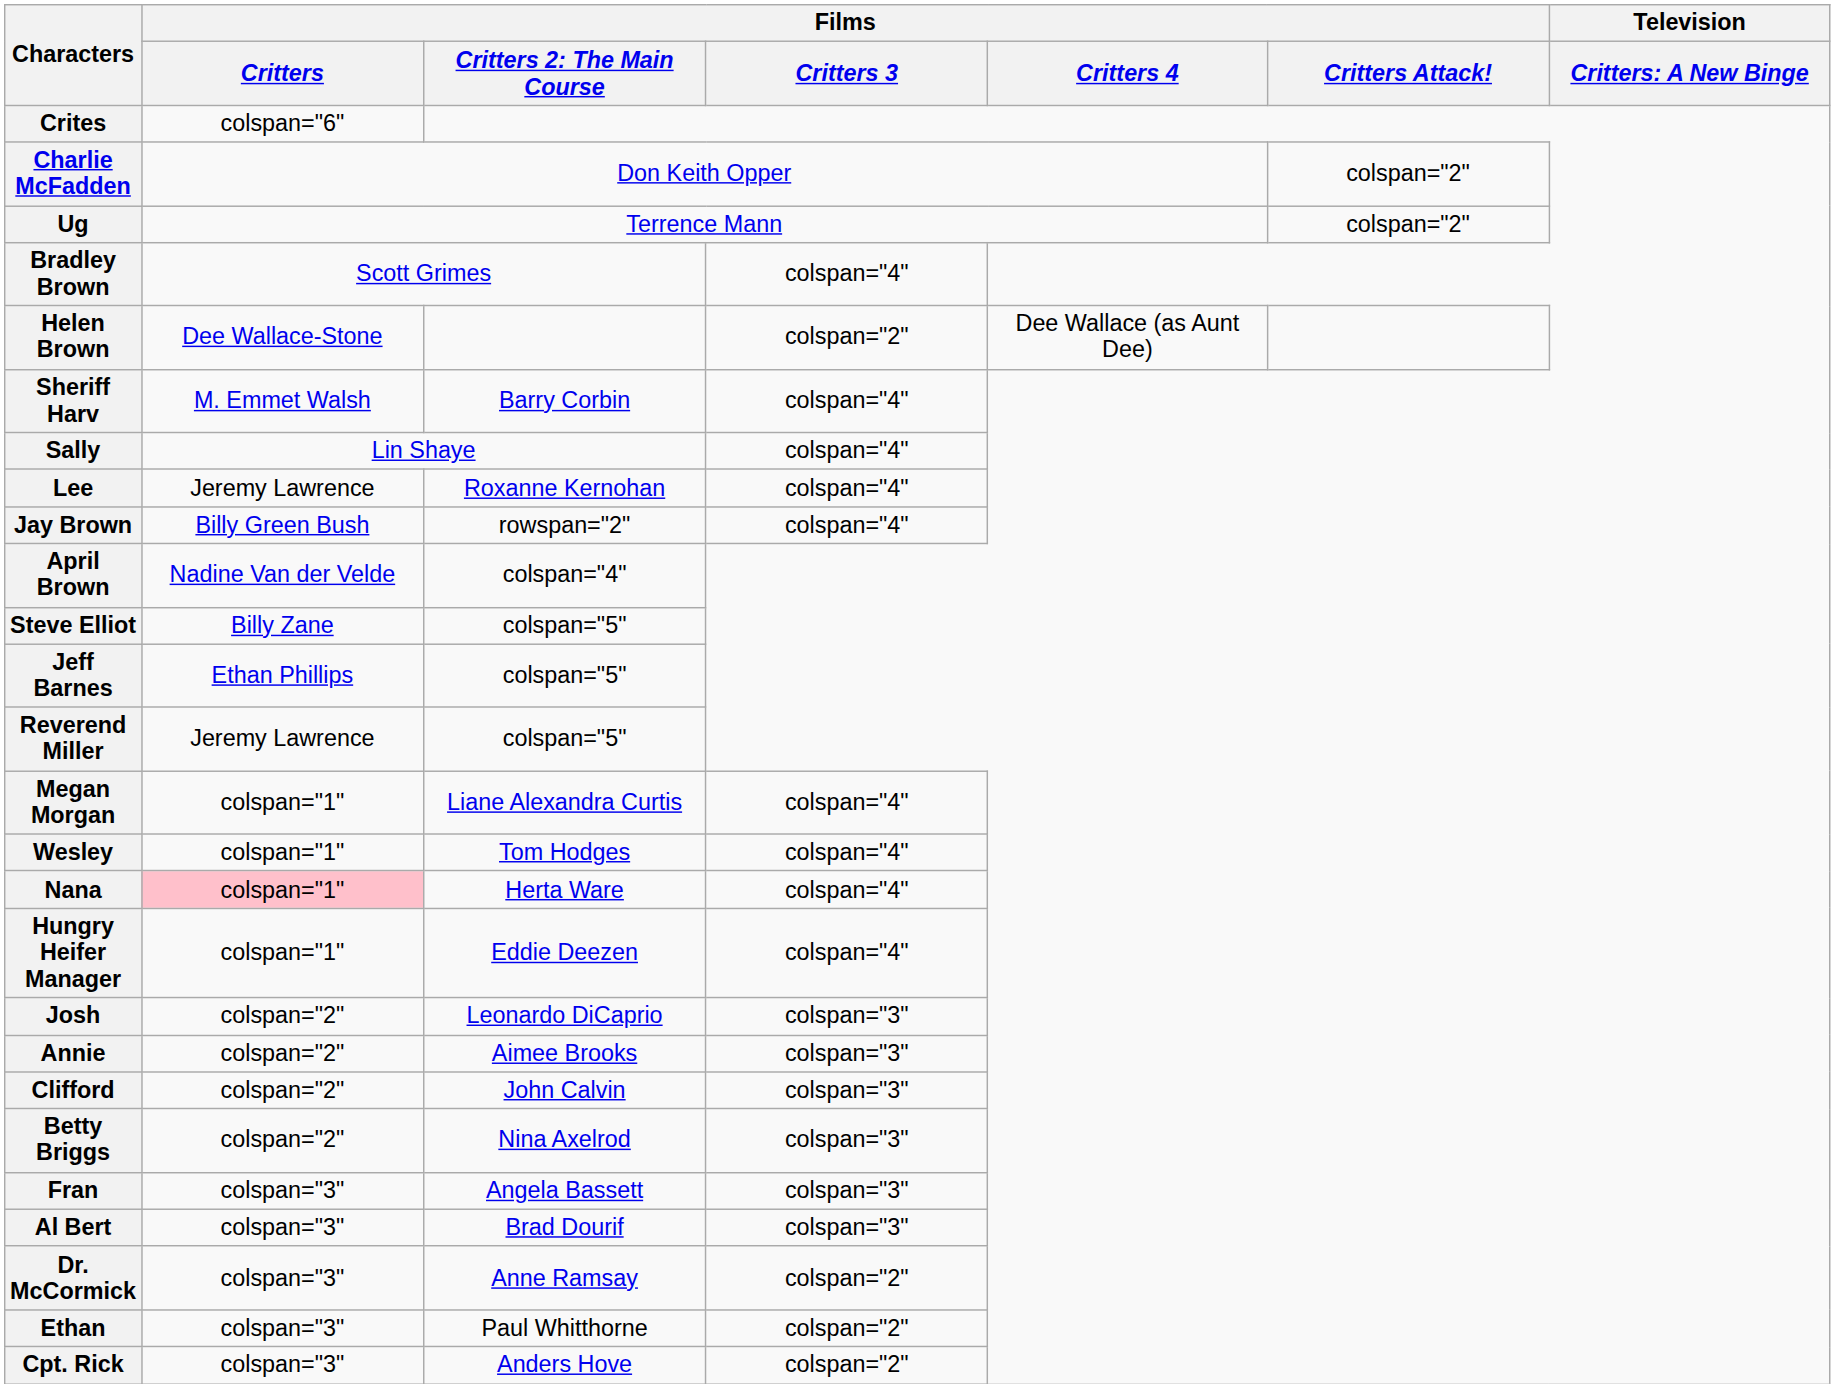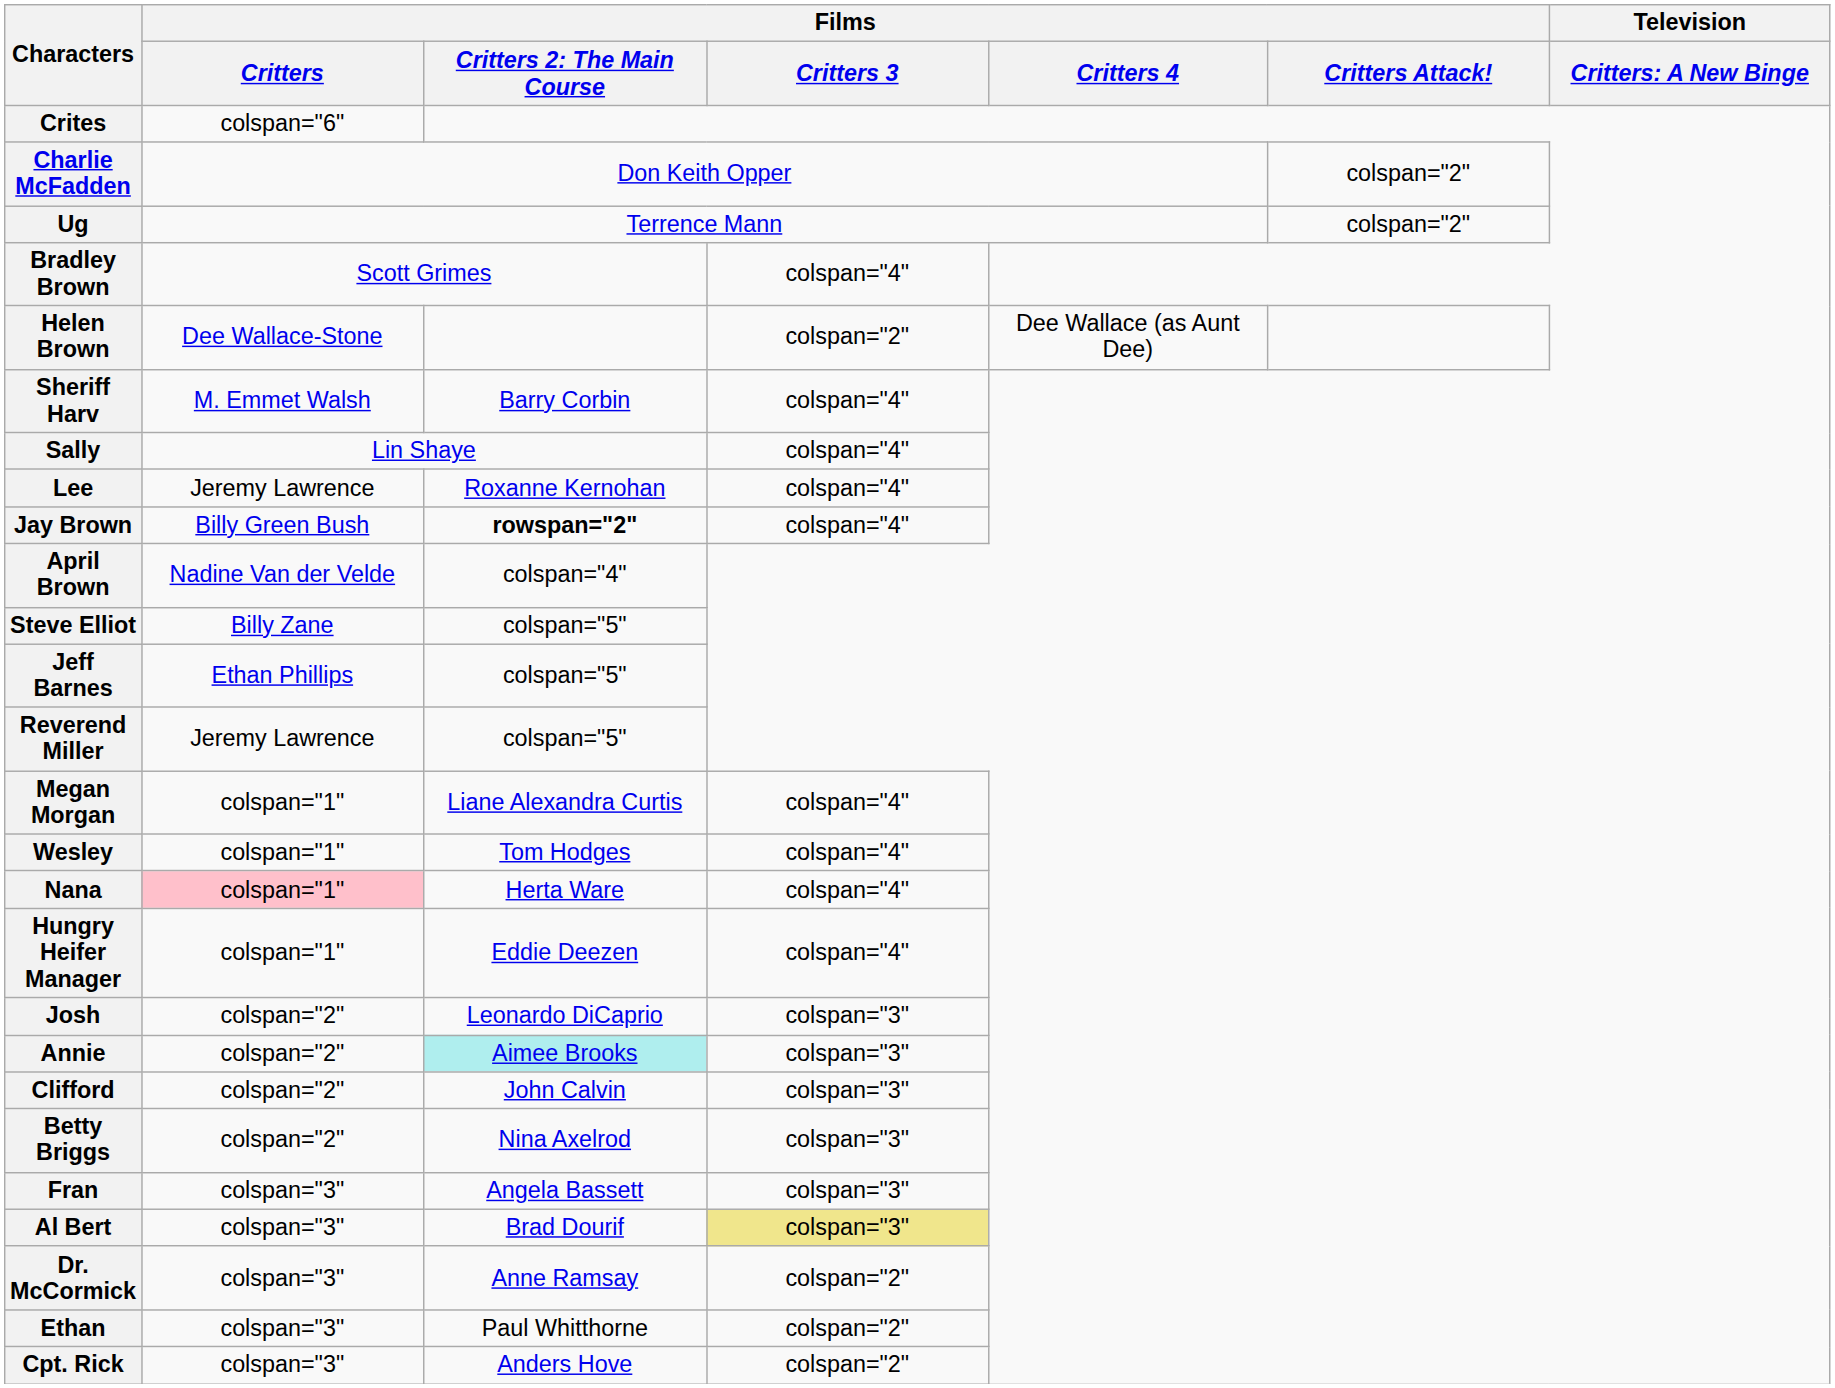Jay Brown | column 3: normal -> bold
Annie | column 3: no background -> paleturquoise background
Al Bert | Films / Critters 3: no background -> khaki background
